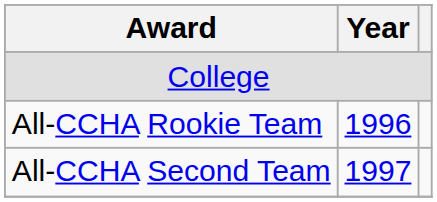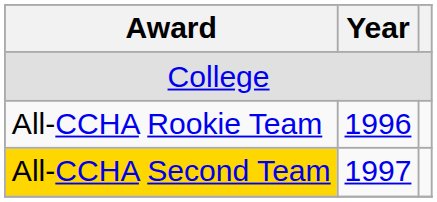All-CCHA Second Team | Award: no background -> gold background
